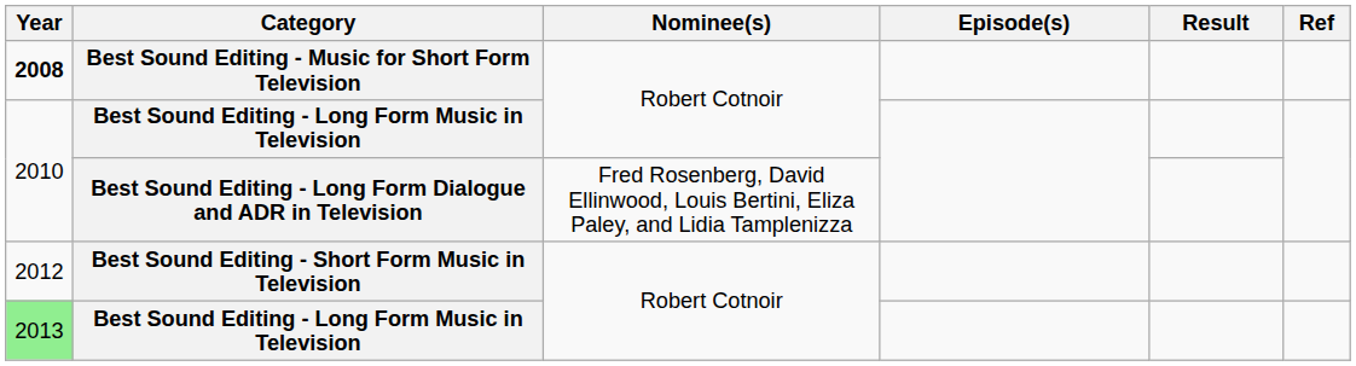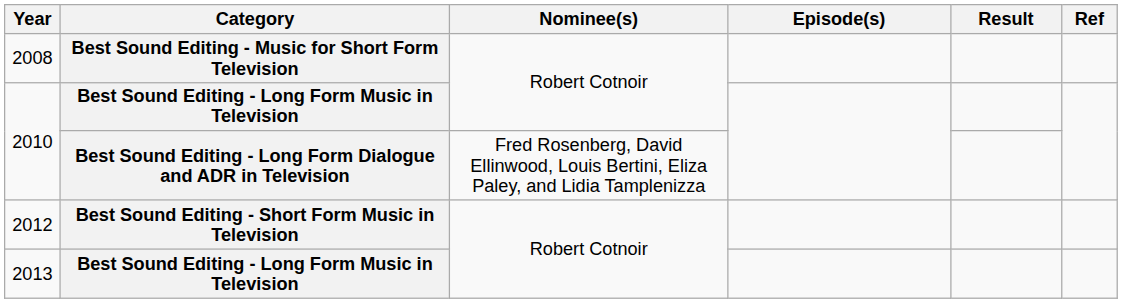2008 | Year: bold -> normal
2013 | Year: lightgreen background -> no background
